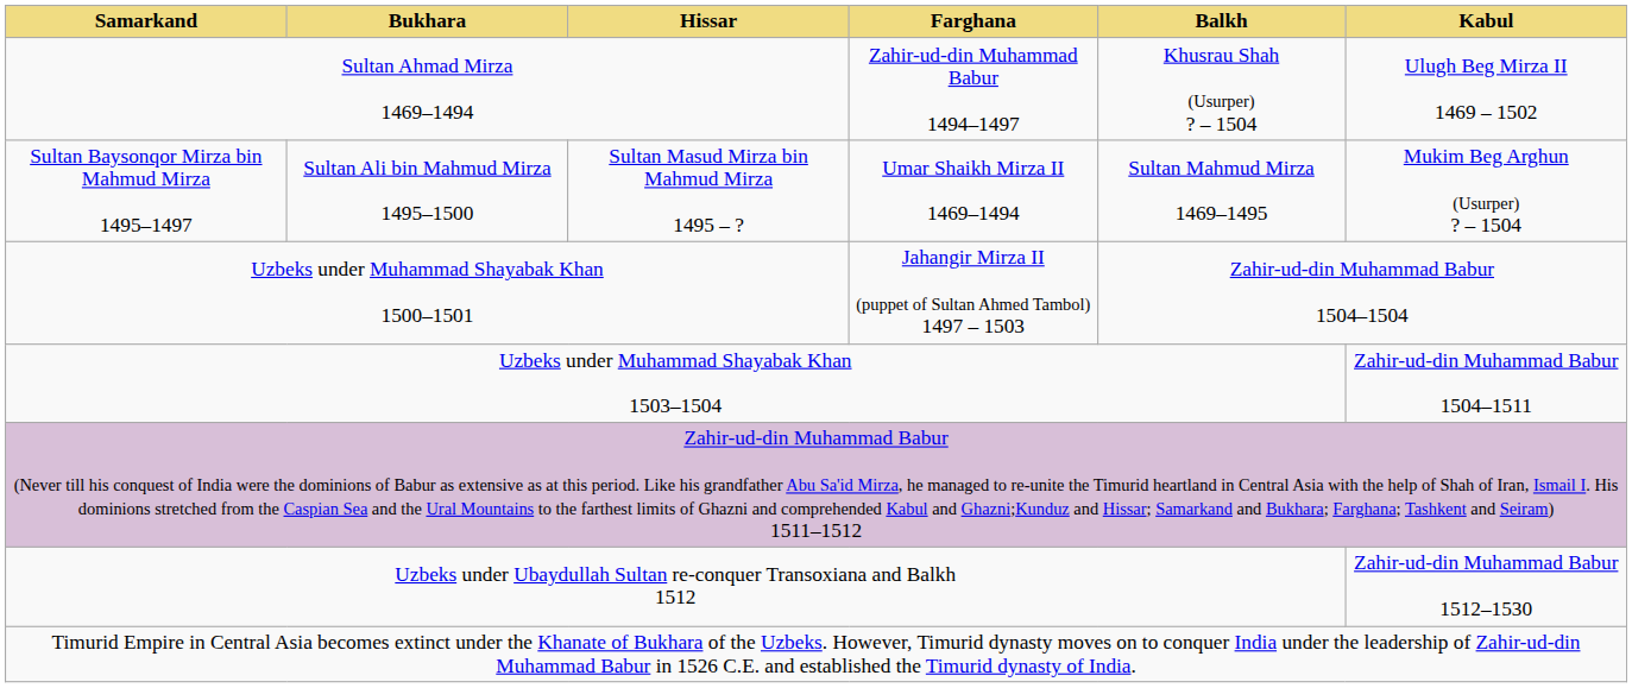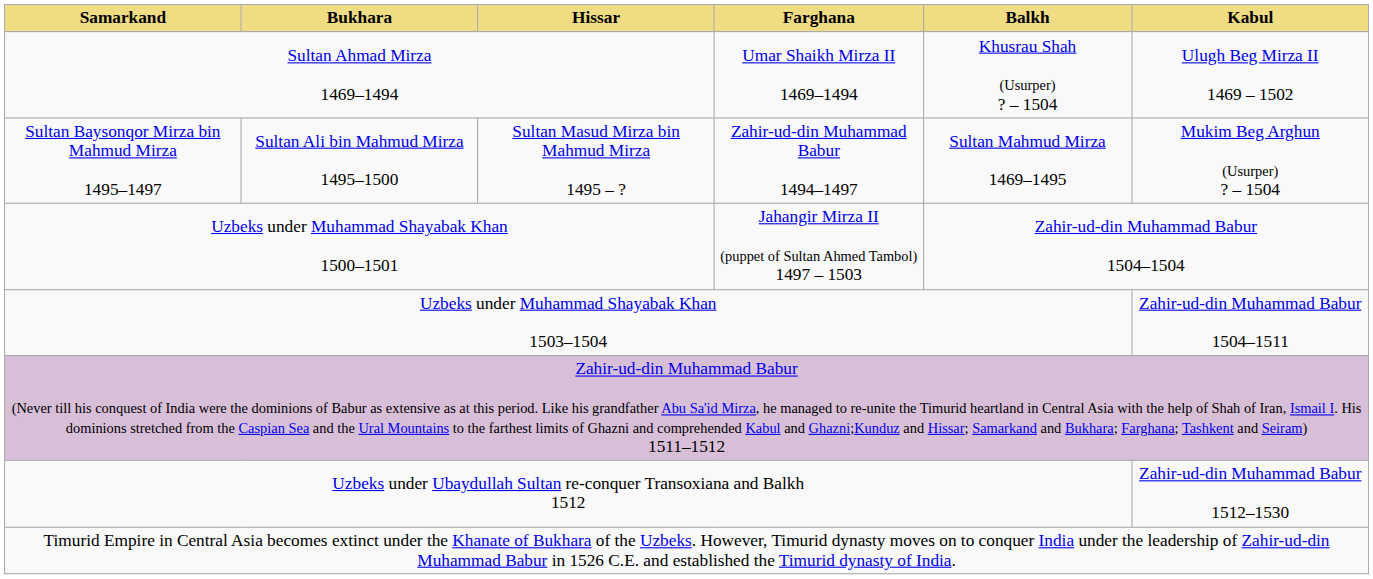Sultan Ahmad Mirza 1469–1494 | Farghana: Zahir-ud-din Muhammad Babur 1494–1497 -> Umar Shaikh Mirza II 1469–1494
Sultan Baysonqor Mirza bin Mahmud Mirza 1495–1497 | Farghana: Umar Shaikh Mirza II 1469–1494 -> Zahir-ud-din Muhammad Babur 1494–1497
